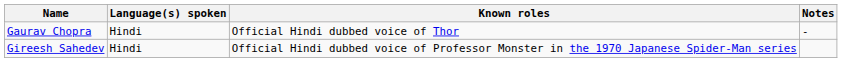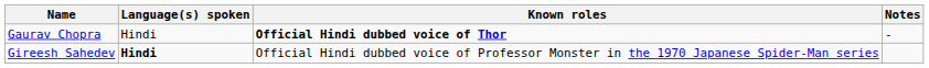Gaurav Chopra | Known roles: normal -> bold
Gireesh Sahedev | Language(s) spoken: normal -> bold
